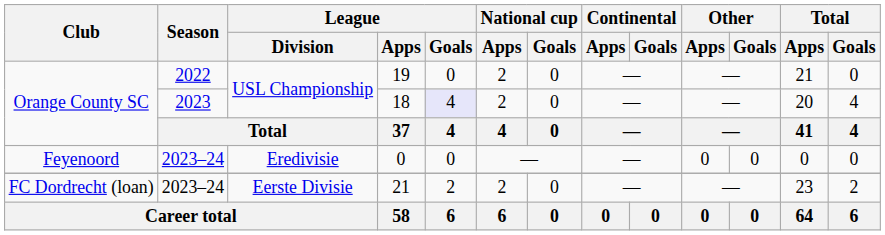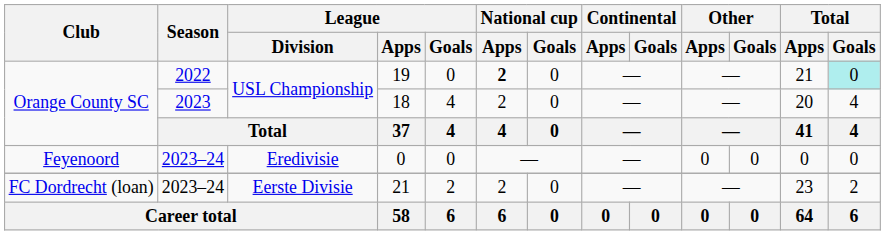19 | National cup / Apps: normal -> bold
19 | Total / Goals: no background -> paleturquoise background
18 | League / Goals: lavender background -> no background
